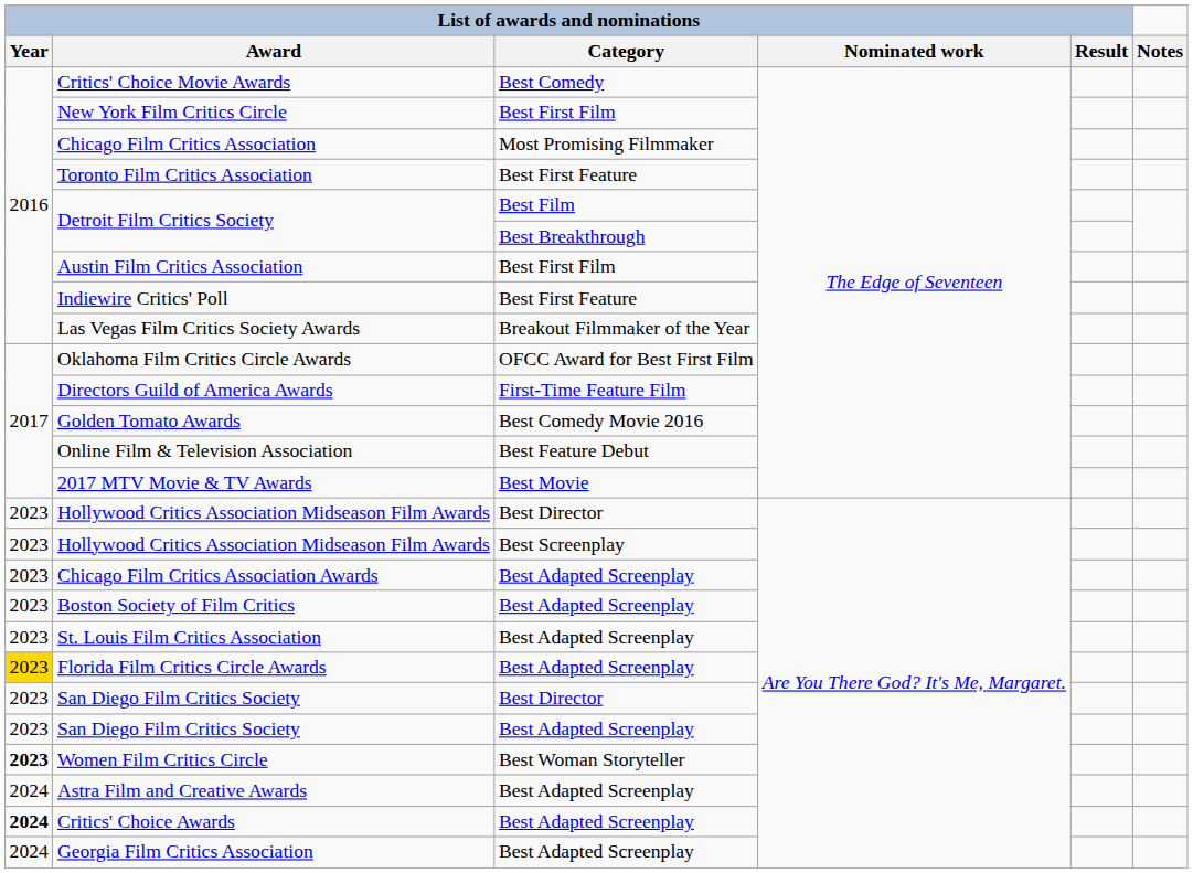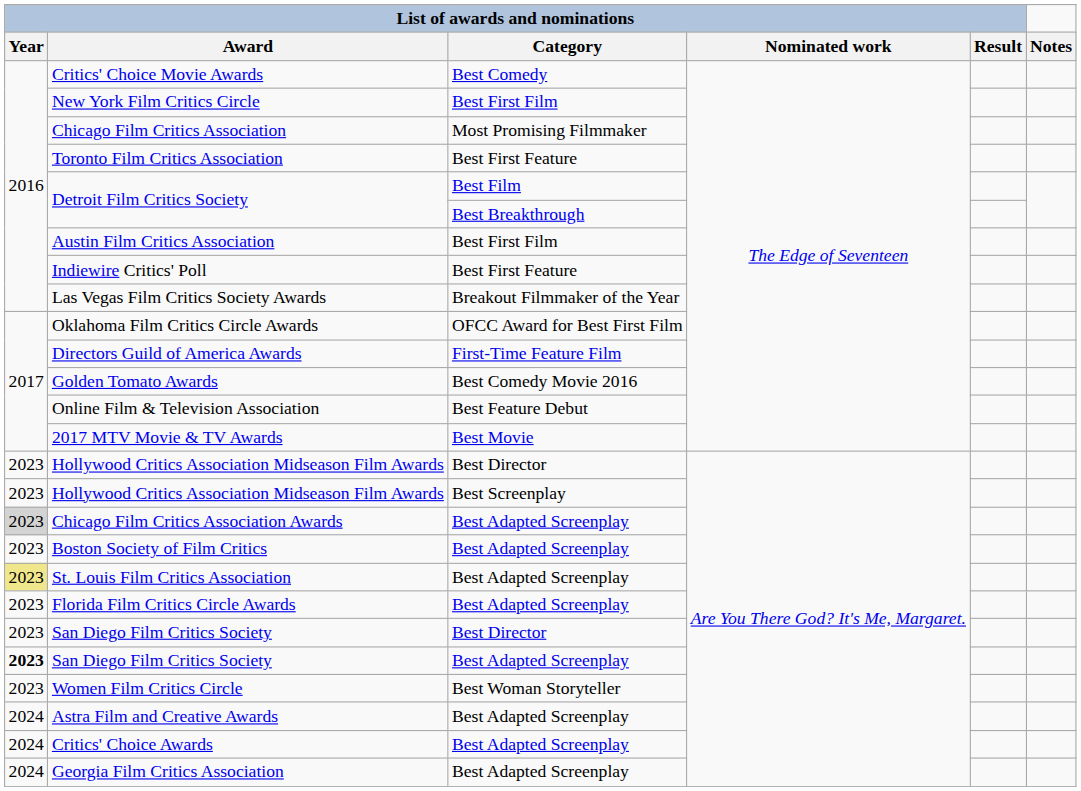Chicago Film Critics Association Awards | List of awards and nominations / Year: no background -> lightgrey background
St. Louis Film Critics Association | List of awards and nominations / Year: no background -> khaki background
Florida Film Critics Circle Awards | List of awards and nominations / Year: gold background -> no background
San Diego Film Critics Society / Best Adapted Screenplay | List of awards and nominations / Year: normal -> bold
Women Film Critics Circle | List of awards and nominations / Year: bold -> normal
Critics' Choice Awards | List of awards and nominations / Year: bold -> normal
